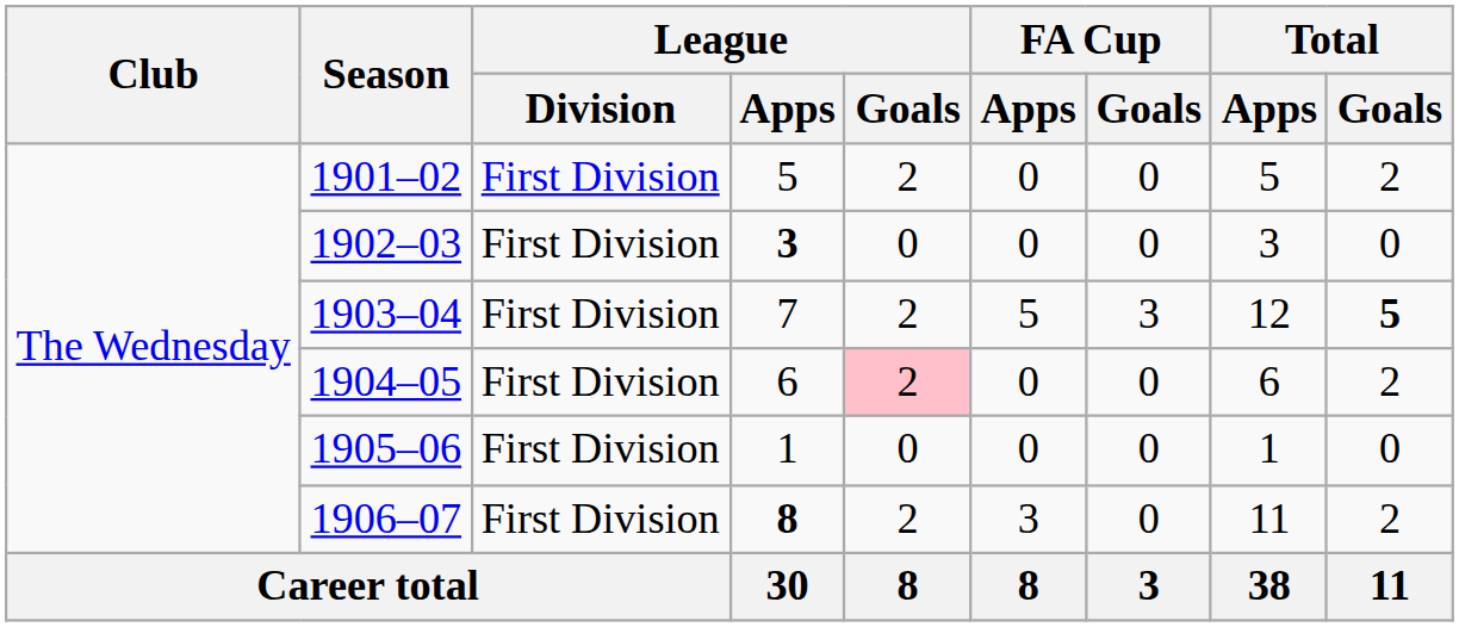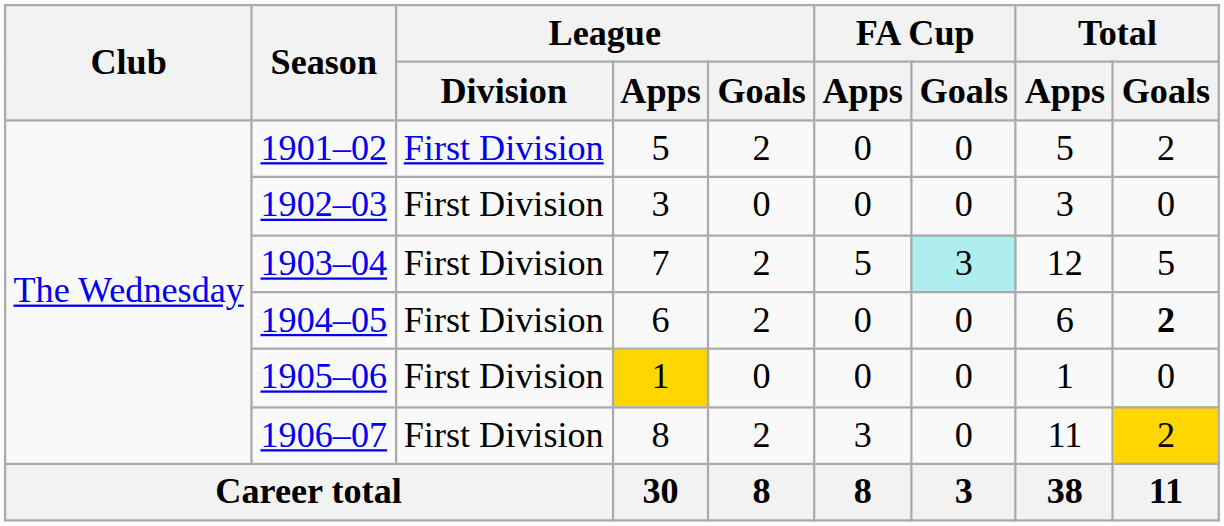1902–03 | League / Apps: bold -> normal
1903–04 | FA Cup / Goals: no background -> paleturquoise background
1903–04 | Total / Goals: bold -> normal
1904–05 | League / Goals: pink background -> no background
1904–05 | Total / Goals: normal -> bold
1905–06 | League / Apps: no background -> gold background
1906–07 | League / Apps: bold -> normal
1906–07 | Total / Goals: no background -> gold background
